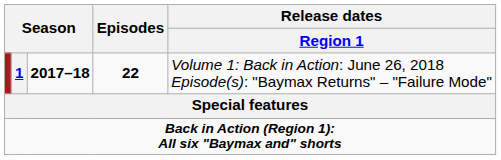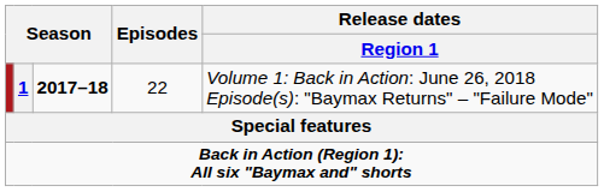row 3 | Episodes: bold -> normal
